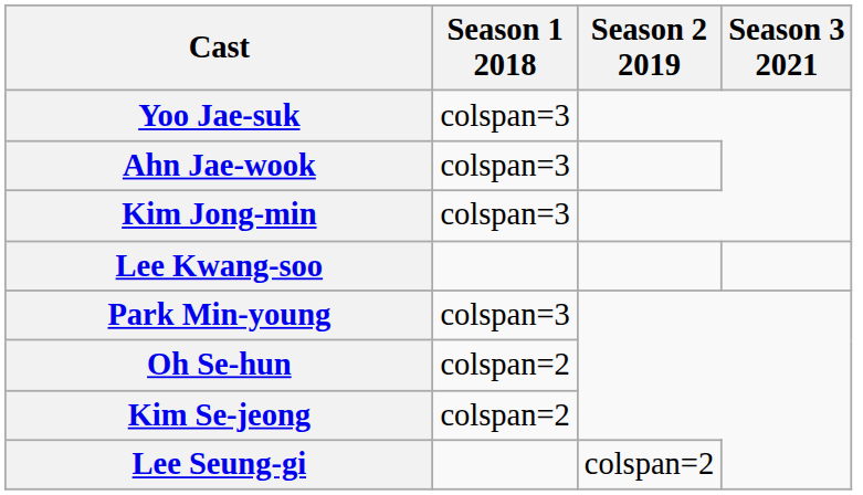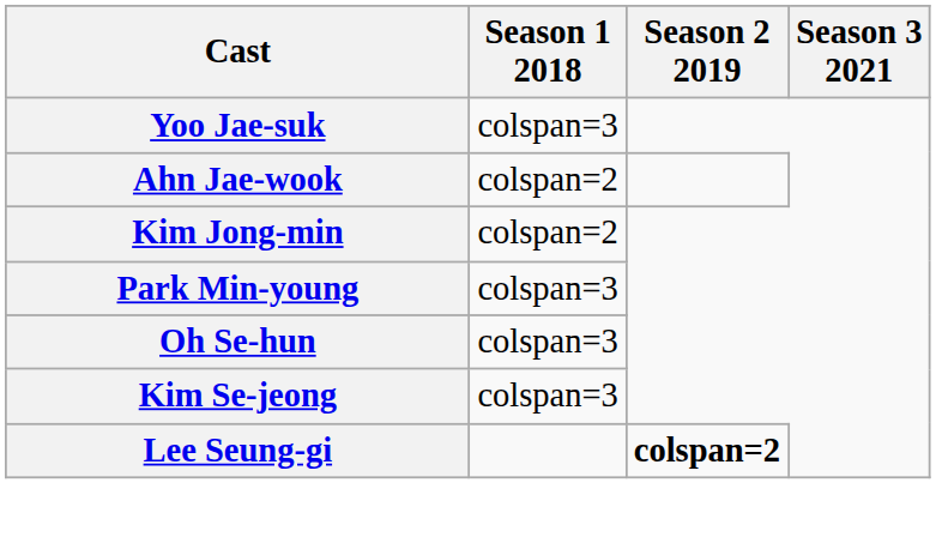Ahn Jae-wook | Season 1 2018: colspan=3 -> colspan=2
Kim Jong-min | Season 1 2018: colspan=3 -> colspan=2
- row: Lee Kwang-soo
Oh Se-hun | Season 1 2018: colspan=2 -> colspan=3
Kim Se-jeong | Season 1 2018: colspan=2 -> colspan=3
Lee Seung-gi | Season 2 2019: normal -> bold
